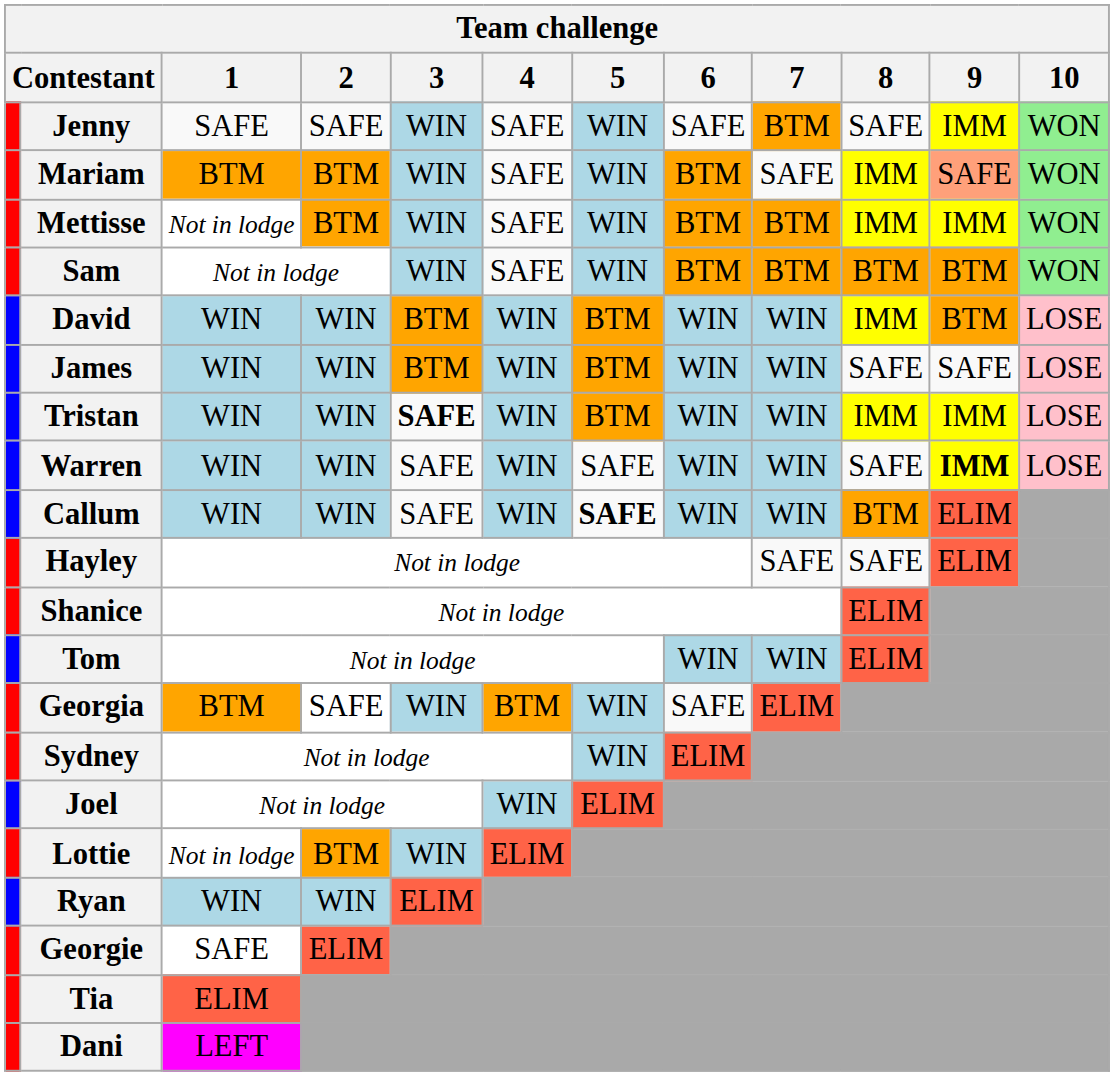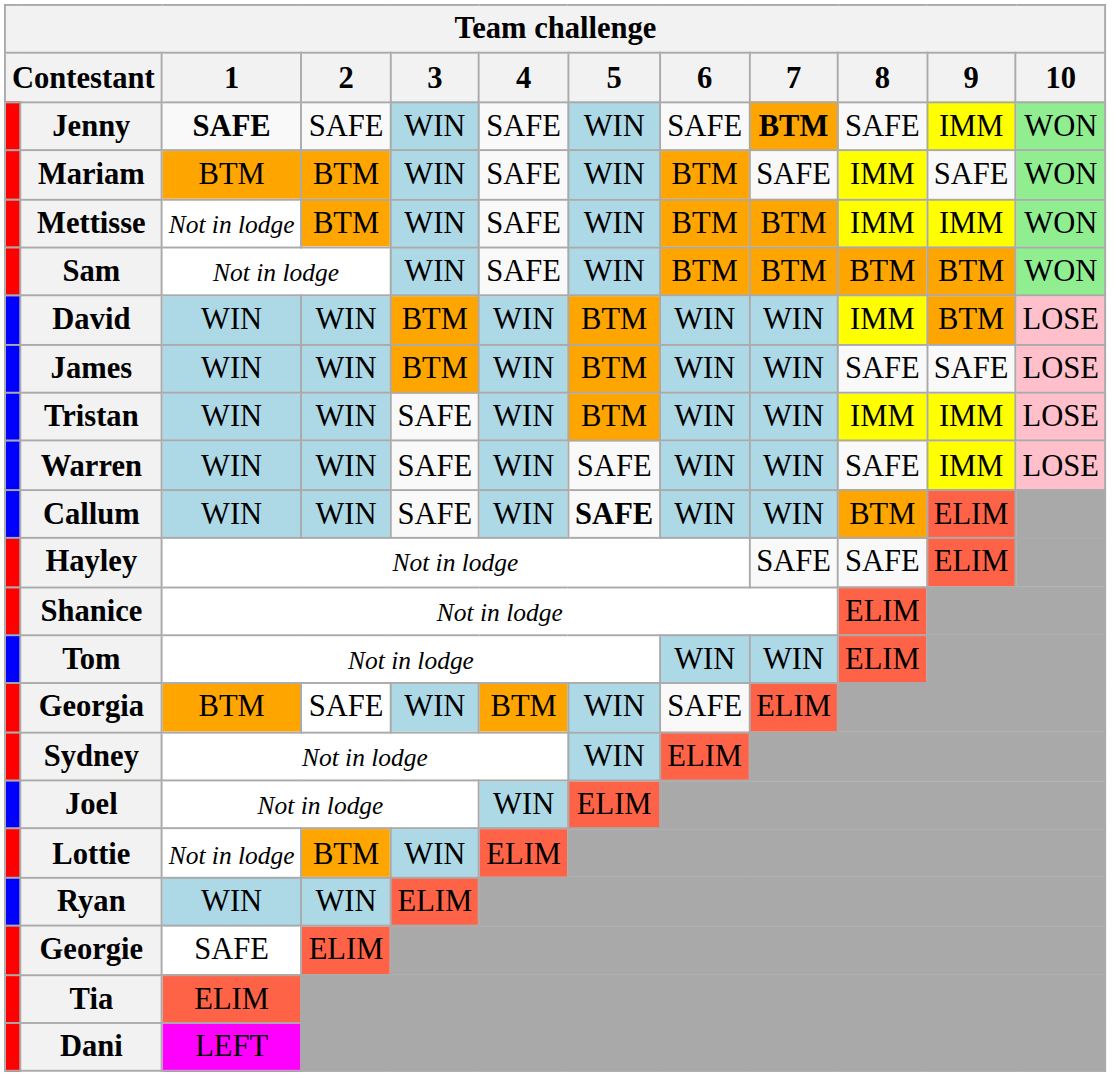Jenny | Team challenge / 1: normal -> bold
Jenny | Team challenge / 7: normal -> bold
Mariam | Team challenge / 9: lightsalmon background -> no background
Tristan | Team challenge / 3: bold -> normal
Warren | Team challenge / 9: bold -> normal
